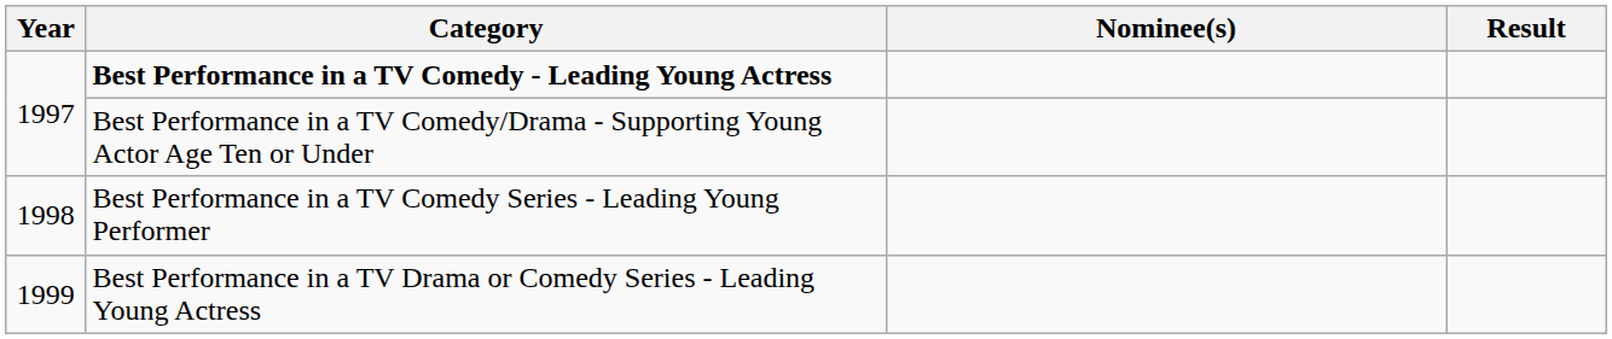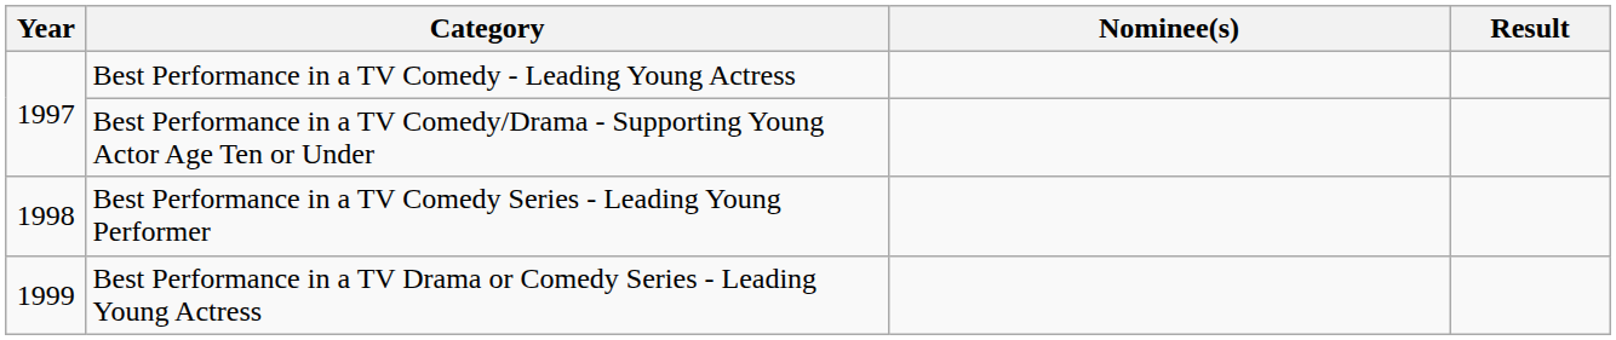Best Performance in a TV Comedy - Leading Young Actress | Category: bold -> normal
